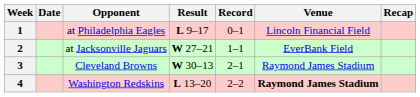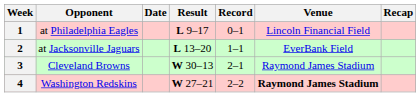columns swapped: Date <-> Opponent
2 | Result: W 27–21 -> L 13–20
4 | Result: L 13–20 -> W 27–21
